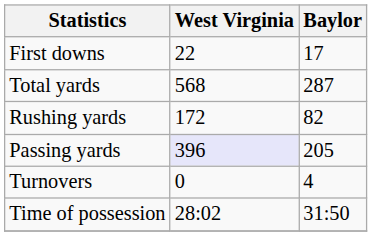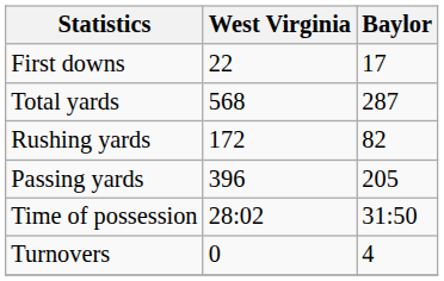Passing yards | West Virginia: lavender background -> no background
rows swapped: Turnovers <-> Time of possession
